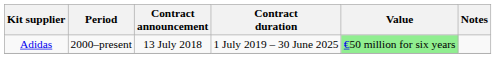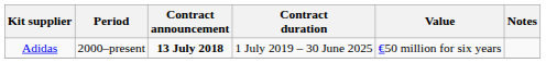Adidas | Contract announcement: normal -> bold
Adidas | Value: lightgreen background -> no background
